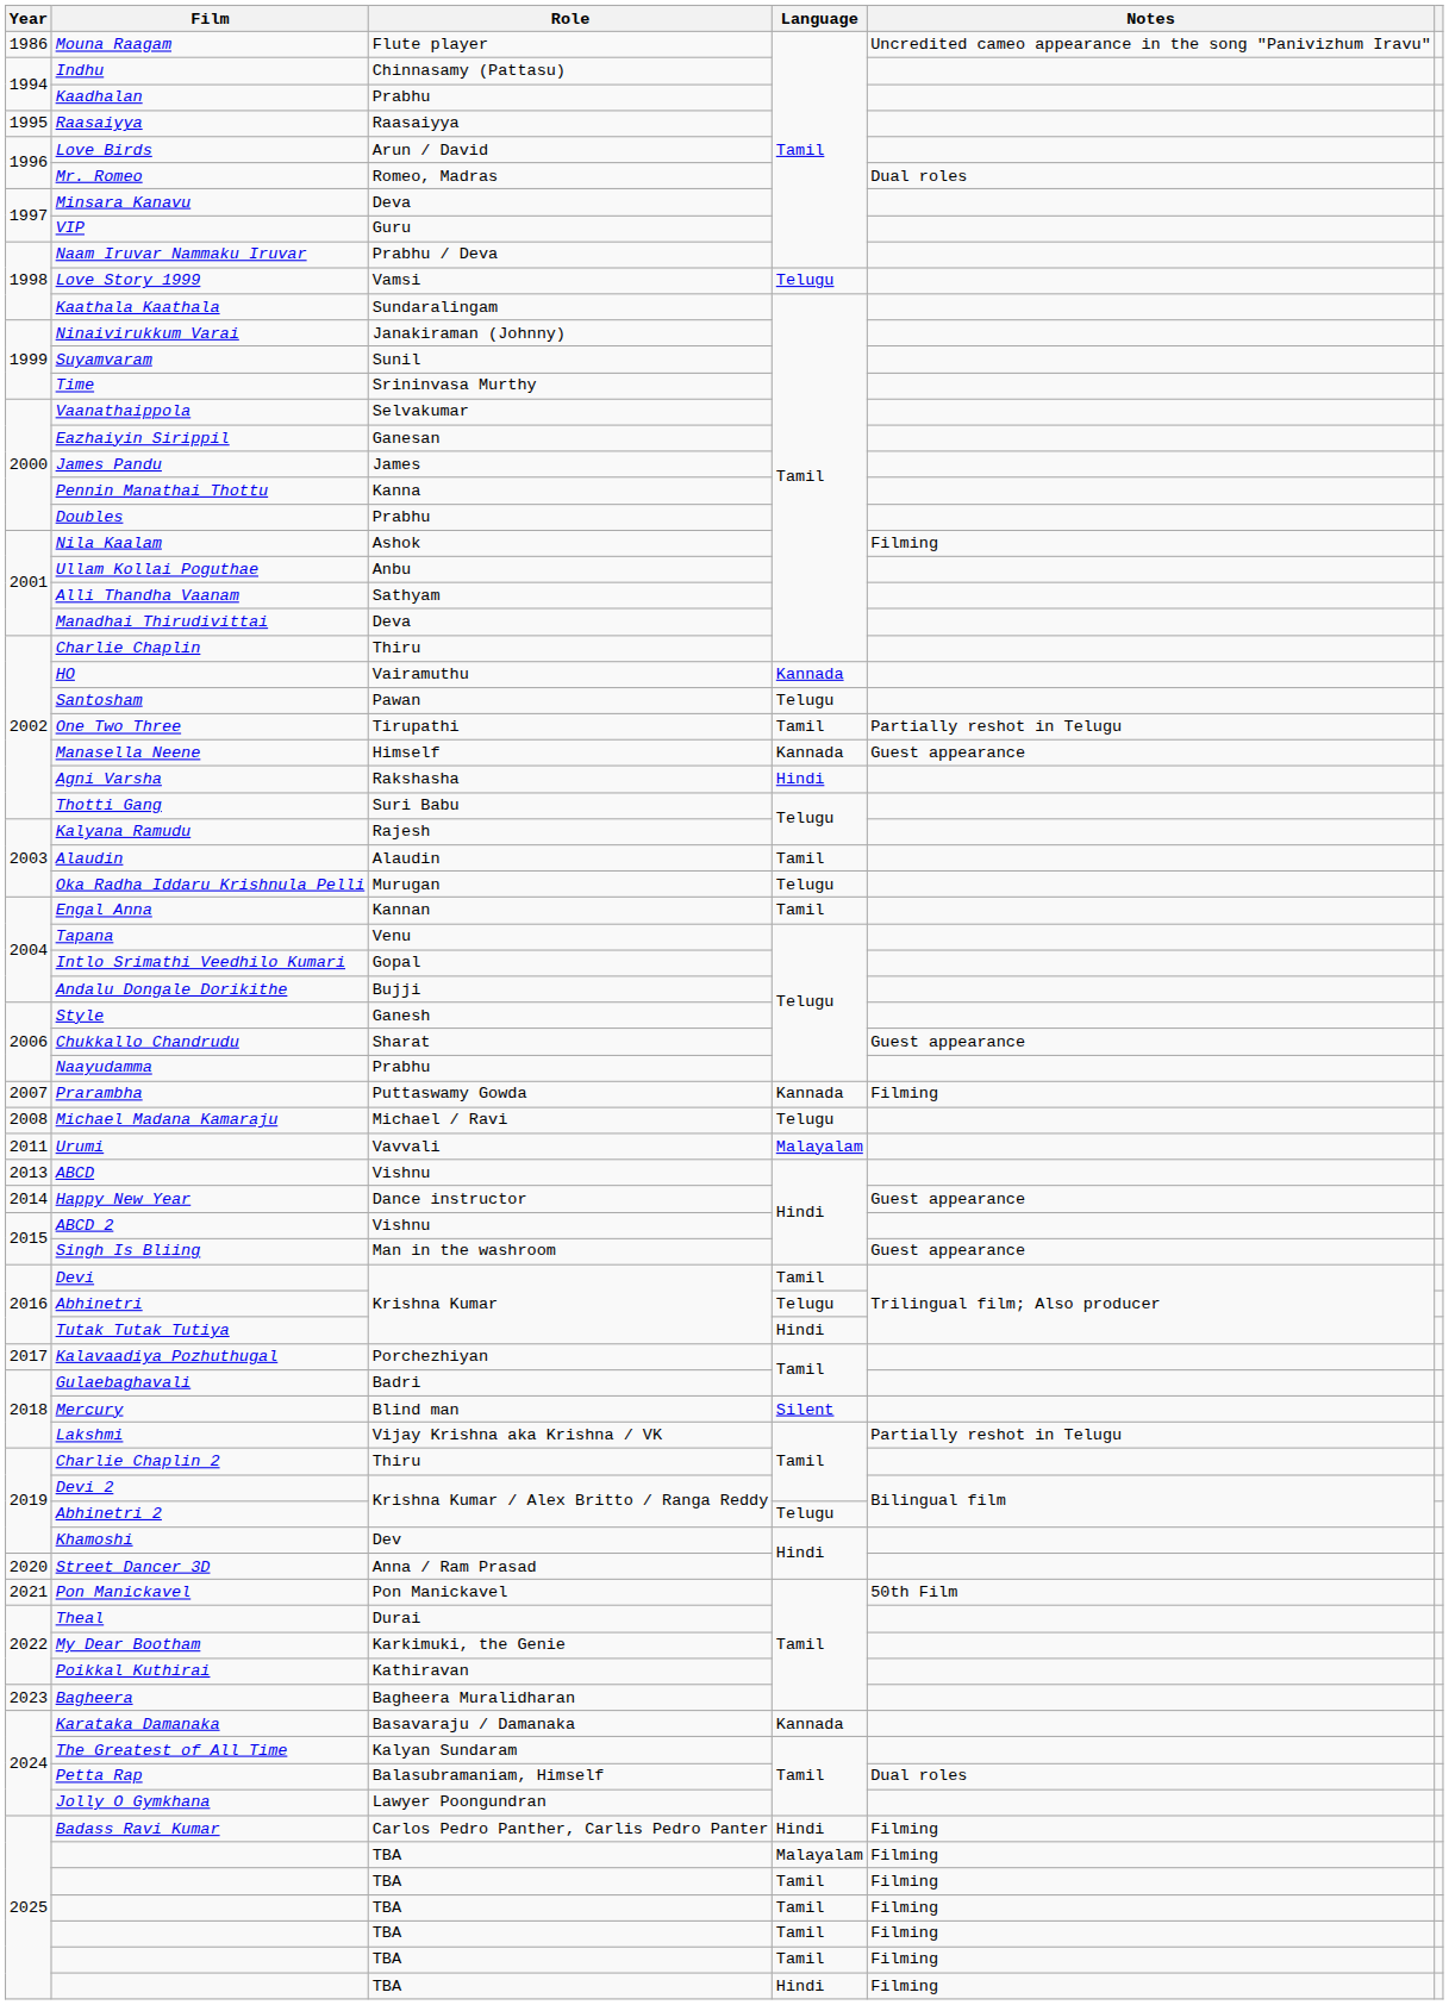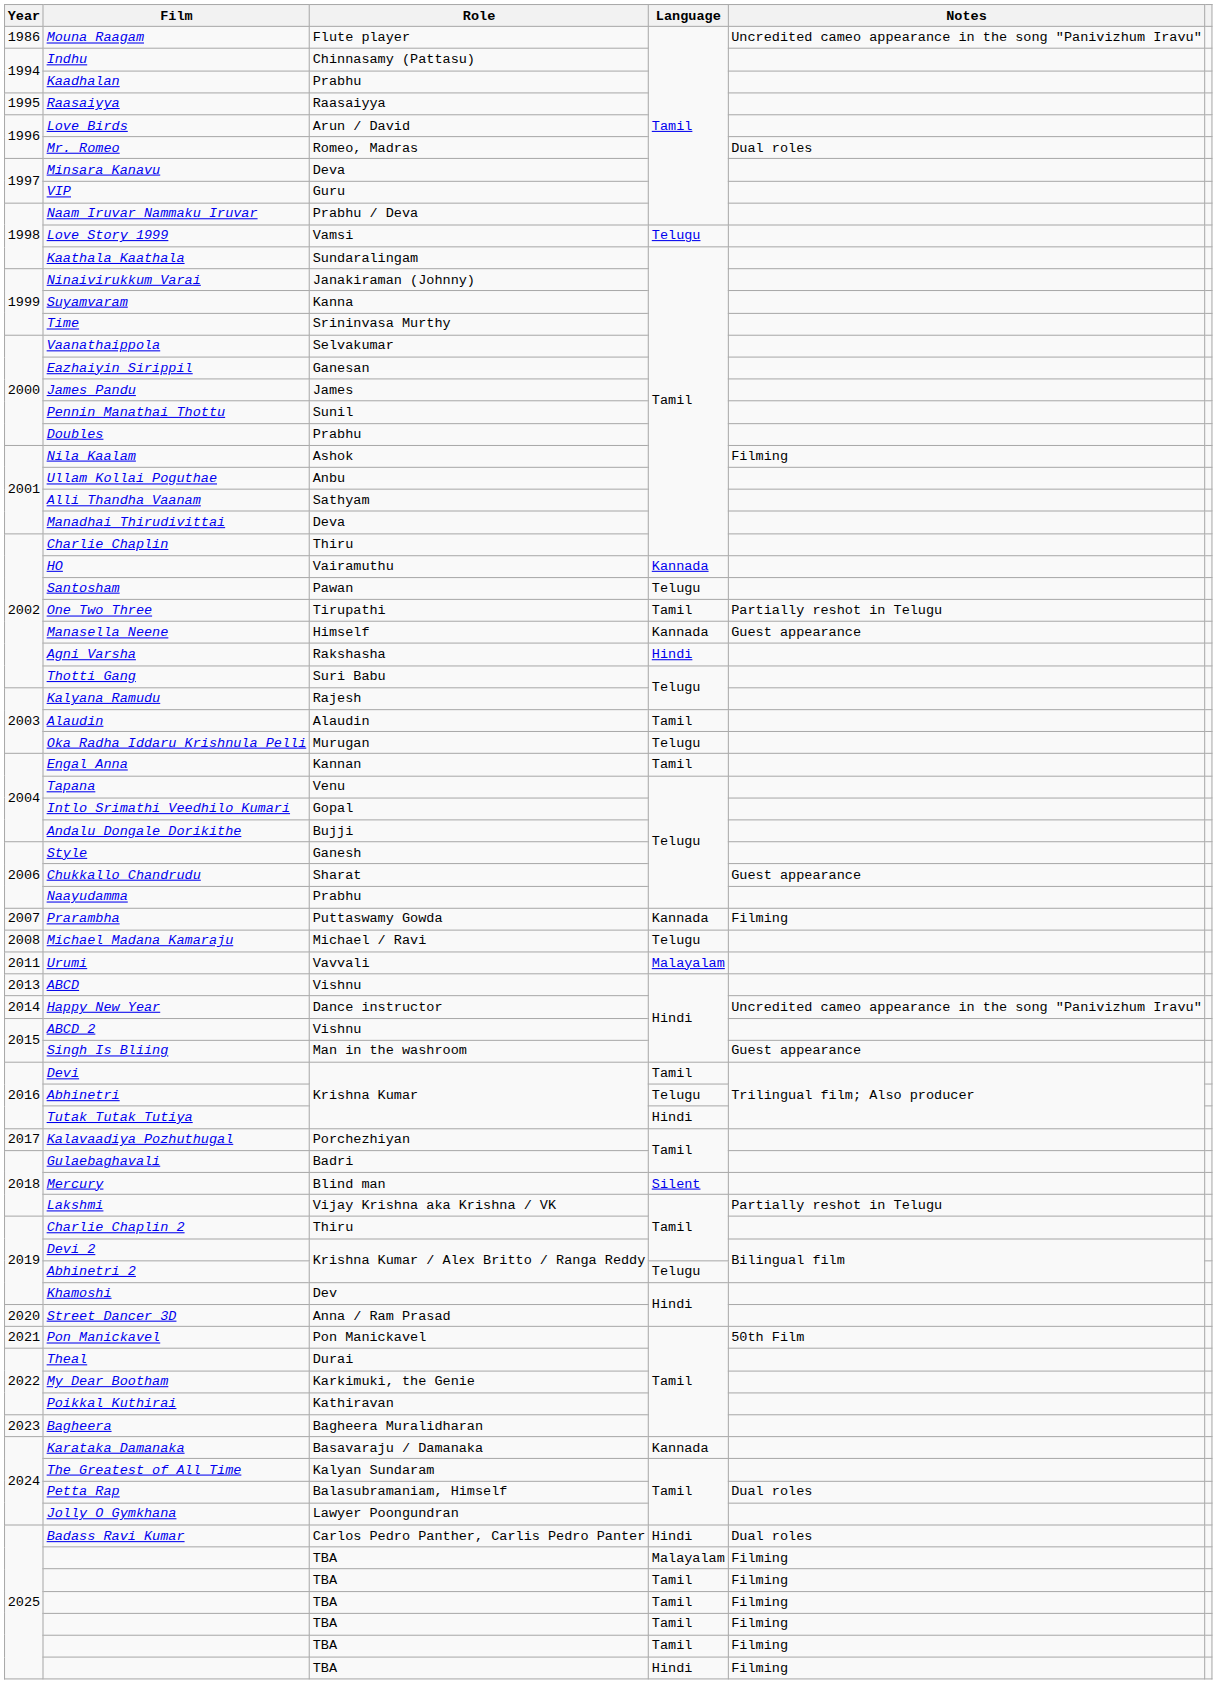Suyamvaram | Role: Sunil -> Kanna
Pennin Manathai Thottu | Role: Kanna -> Sunil
Happy New Year | Notes: Guest appearance -> Uncredited cameo appearance in the song "Panivizhum Iravu"
Badass Ravi Kumar | Notes: Filming -> Dual roles
